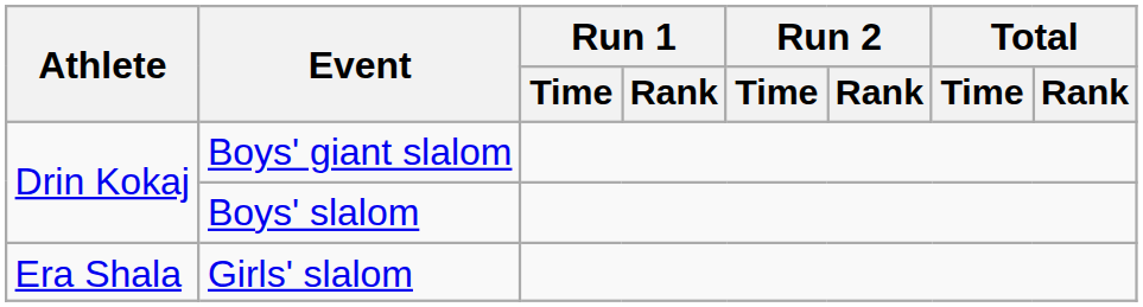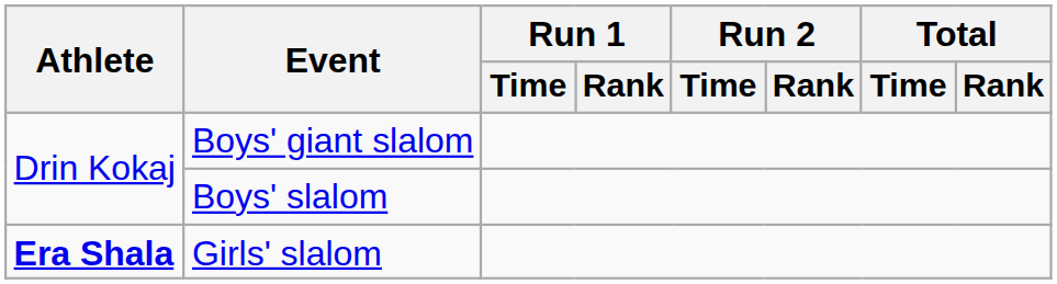Girls' slalom | Athlete: normal -> bold
